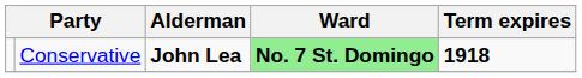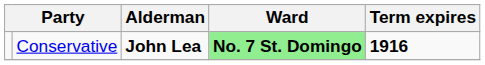Conservative | Term expires: 1918 -> 1916
